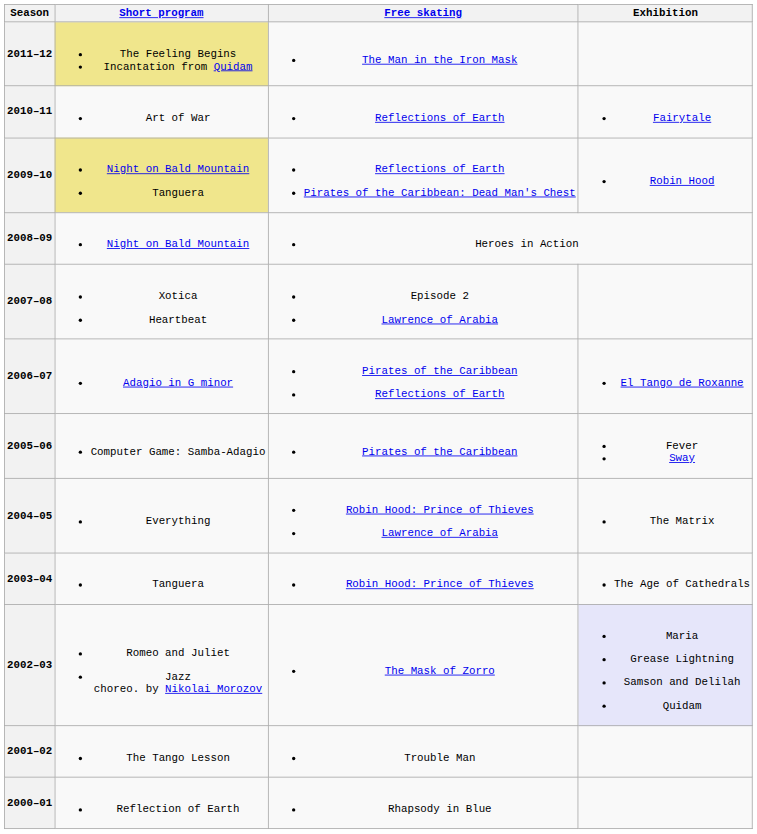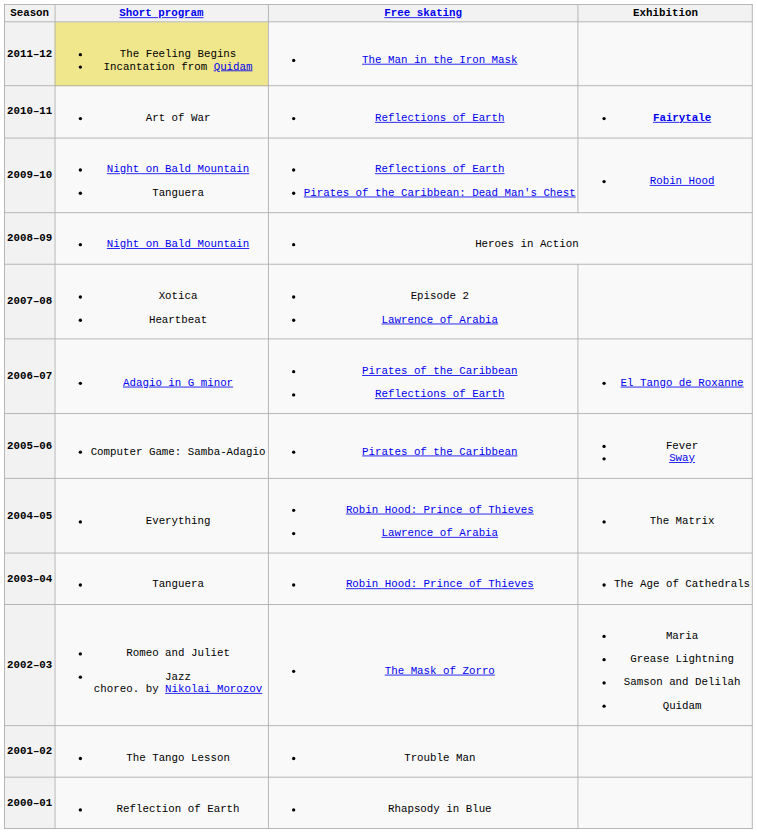2010–11 | Exhibition: normal -> bold
2009–10 | Short program: khaki background -> no background
2002–03 | Exhibition: lavender background -> no background
